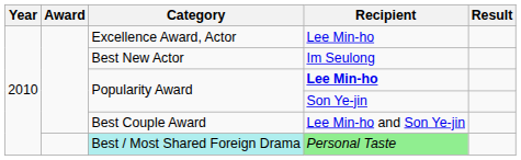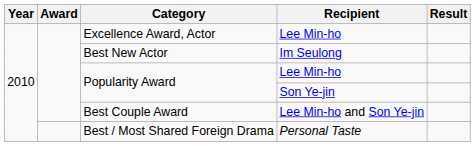Popularity Award / Lee Min-ho | Recipient: bold -> normal
Best / Most Shared Foreign Drama | Category: paleturquoise background -> no background
Best / Most Shared Foreign Drama | Recipient: lightgreen background -> no background
